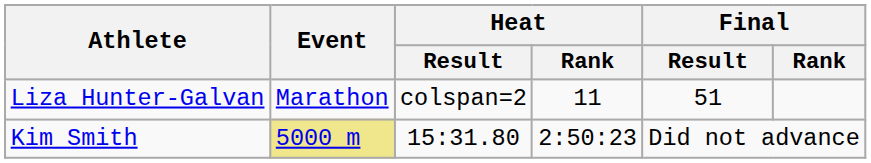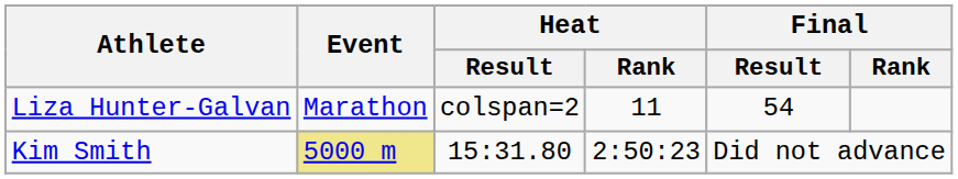Liza Hunter-Galvan | Final / Result: 51 -> 54
